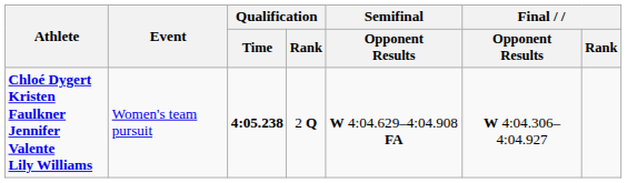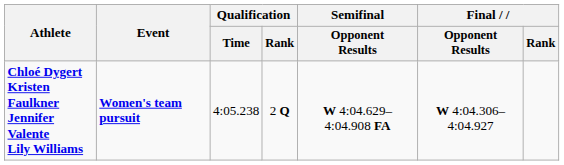Chloé Dygert Kristen Faulkner Jennifer Valente Lily Williams | Event: normal -> bold
Chloé Dygert Kristen Faulkner Jennifer Valente Lily Williams | Qualification / Time: bold -> normal
